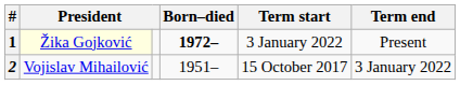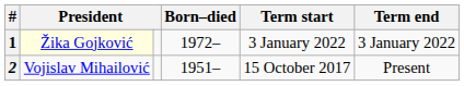1 | Born–died: bold -> normal
1 | Term end: Present -> 3 January 2022
2 | Term end: 3 January 2022 -> Present
